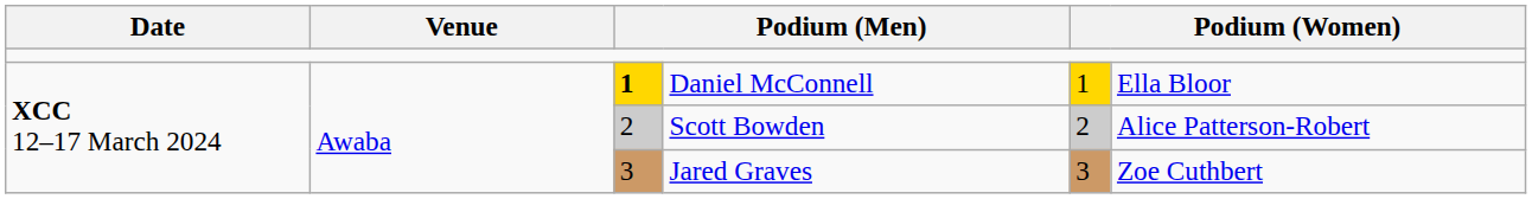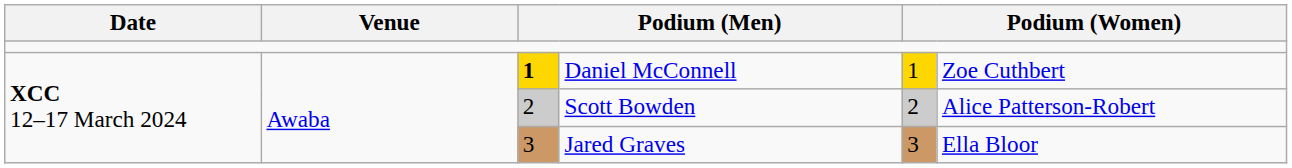Daniel McConnell | column 6: Ella Bloor -> Zoe Cuthbert
Jared Graves | column 6: Zoe Cuthbert -> Ella Bloor
